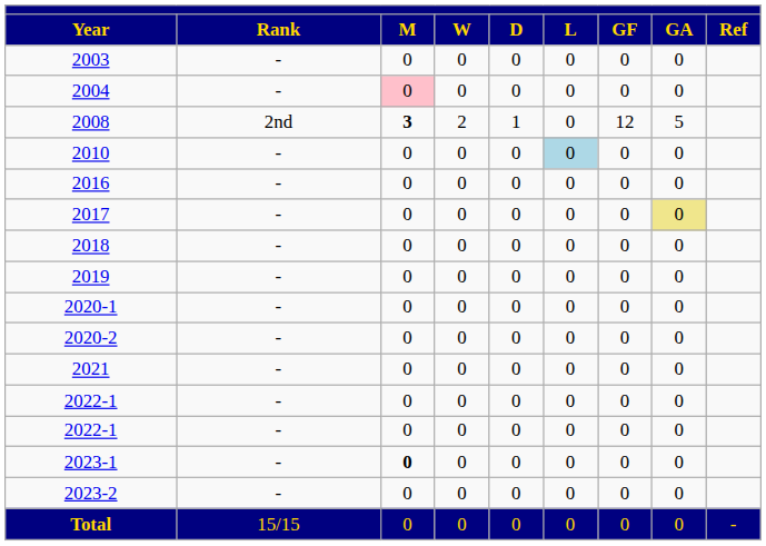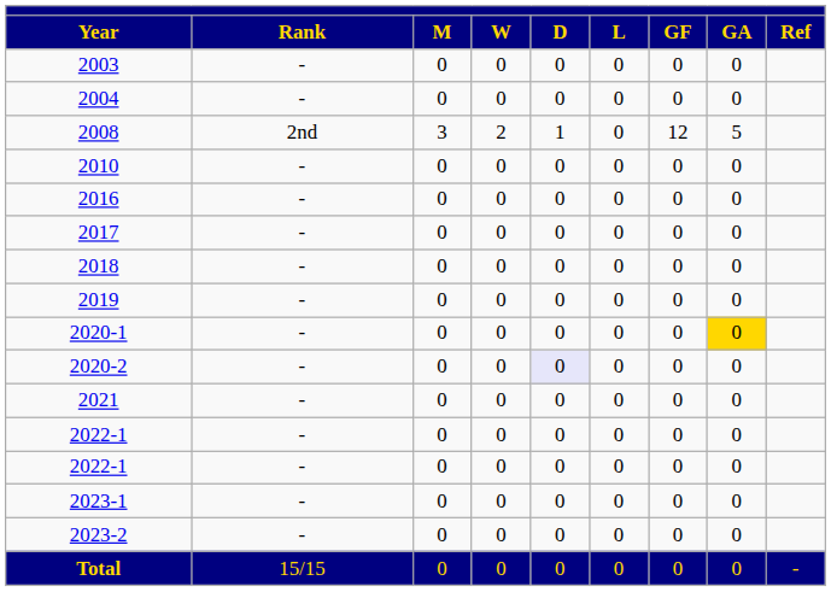2004 | M: pink background -> no background
2008 | M: bold -> normal
2010 | L: lightblue background -> no background
2017 | GA: khaki background -> no background
2020-1 | GA: no background -> gold background
2020-2 | D: no background -> lavender background
2023-1 | M: bold -> normal
